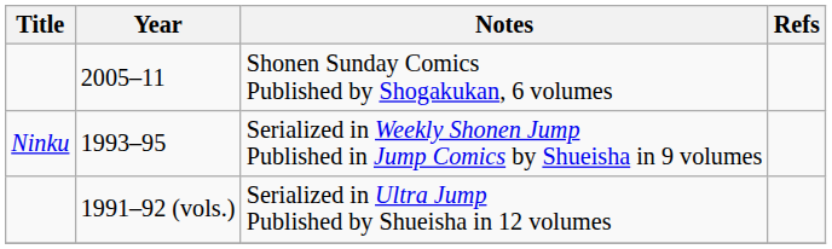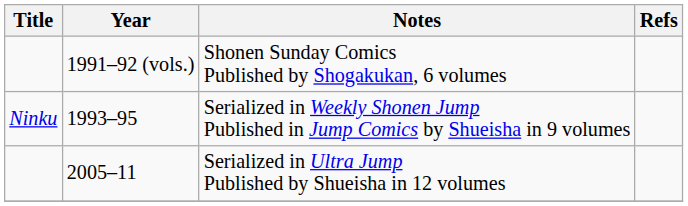Shonen Sunday Comics Published by Shogakukan, 6 volumes | Year: 2005–11 -> 1991–92 (vols.)
Serialized in Ultra Jump Published by Shueisha in 12 volumes | Year: 1991–92 (vols.) -> 2005–11
